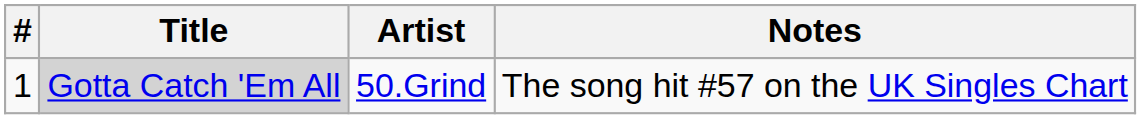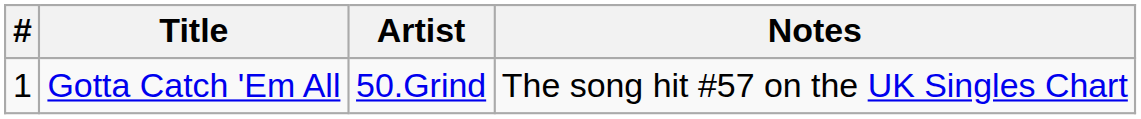row 2 | Title: lightgrey background -> no background
